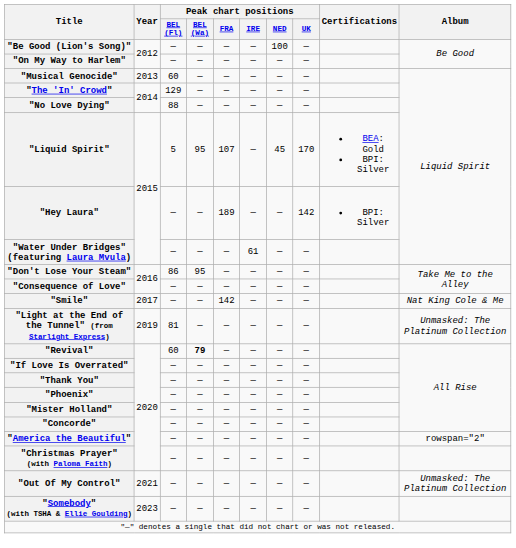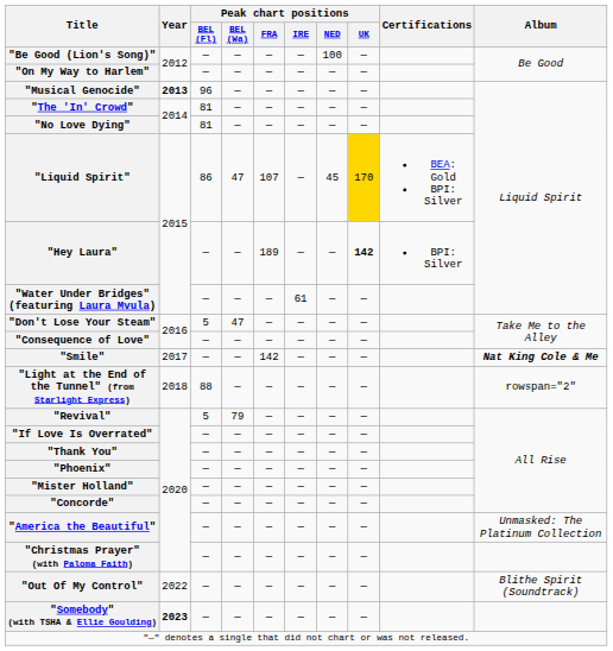"Musical Genocide" | Year: normal -> bold
"Musical Genocide" | Peak chart positions / BEL (Fl): 60 -> 96
"The 'In' Crowd" | Peak chart positions / BEL (Fl): 129 -> 81
"No Love Dying" | Peak chart positions / BEL (Fl): 88 -> 81
"Liquid Spirit" | Peak chart positions / BEL (Fl): 5 -> 86
"Liquid Spirit" | Peak chart positions / BEL (Wa): 95 -> 47
"Liquid Spirit" | Peak chart positions / UK: no background -> gold background
"Hey Laura" | Peak chart positions / UK: normal -> bold
"Don't Lose Your Steam" | Peak chart positions / BEL (Fl): 86 -> 5
"Don't Lose Your Steam" | Peak chart positions / BEL (Wa): 95 -> 47
"Smile" | Album: normal -> bold
"Light at the End of the Tunnel" (from Starlight Express) | Year: 2019 -> 2018
"Light at the End of the Tunnel" (from Starlight Express) | Peak chart positions / BEL (Fl): 81 -> 88
"Light at the End of the Tunnel" (from Starlight Express) | Album: Unmasked: The Platinum Collection -> rowspan="2"
"Revival" | Peak chart positions / BEL (Fl): 60 -> 5
"Revival" | Peak chart positions / BEL (Wa): bold -> normal
"America the Beautiful" | Album: rowspan="2" -> Unmasked: The Platinum Collection
"Out Of My Control" | Year: 2021 -> 2022
"Out Of My Control" | Album: Unmasked: The Platinum Collection -> Blithe Spirit (Soundtrack)
"Somebody" (with TSHA & Ellie Goulding) | Year: normal -> bold
